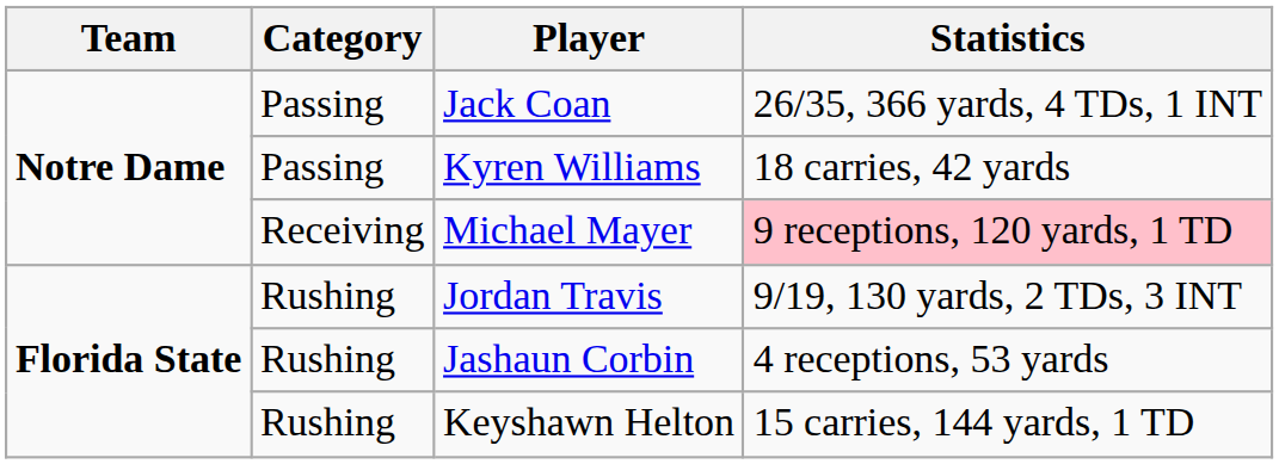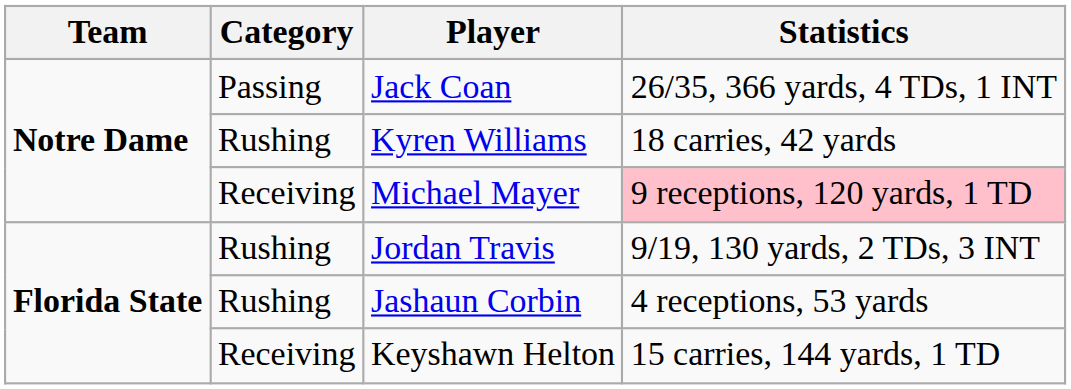Kyren Williams | Category: Passing -> Rushing
Keyshawn Helton | Category: Rushing -> Receiving
